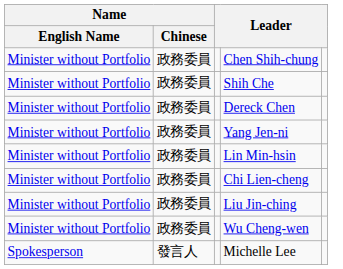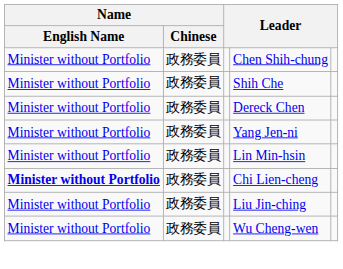Chi Lien-cheng | Name / English Name: normal -> bold
- row: Spokesperson | 發言人 | Michelle Lee
